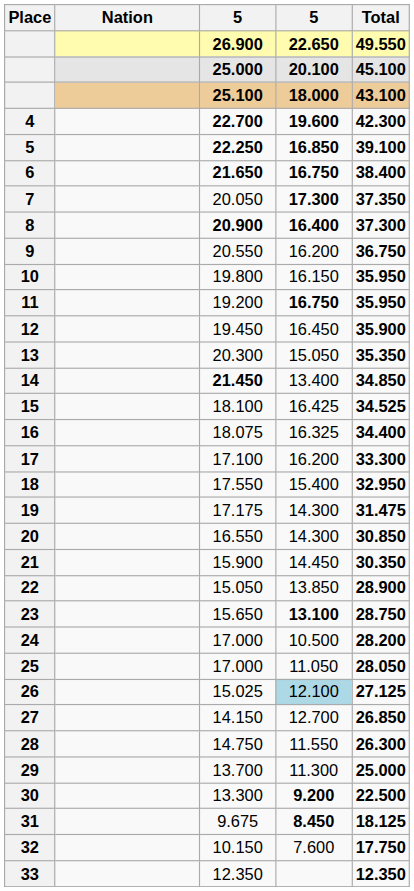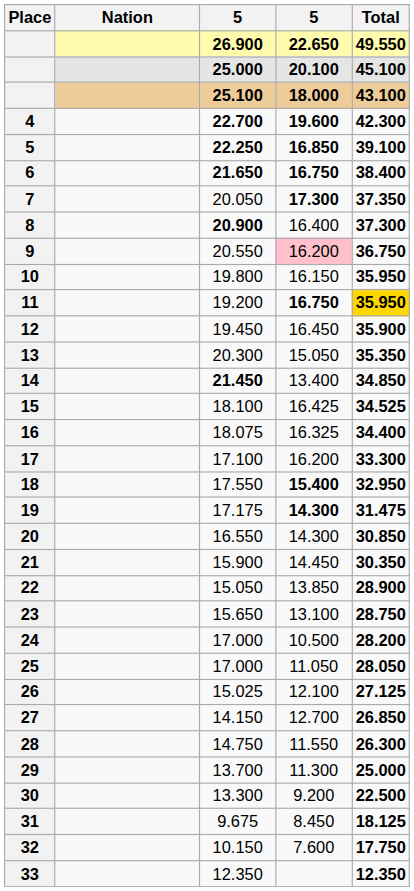20.900 | column 4: bold -> normal
20.550 | column 4: no background -> pink background
19.200 | Total: no background -> gold background
17.550 | column 4: normal -> bold
17.175 | column 4: normal -> bold
15.650 | column 4: bold -> normal
15.025 | column 4: lightblue background -> no background
13.300 | column 4: bold -> normal
9.675 | column 4: bold -> normal
